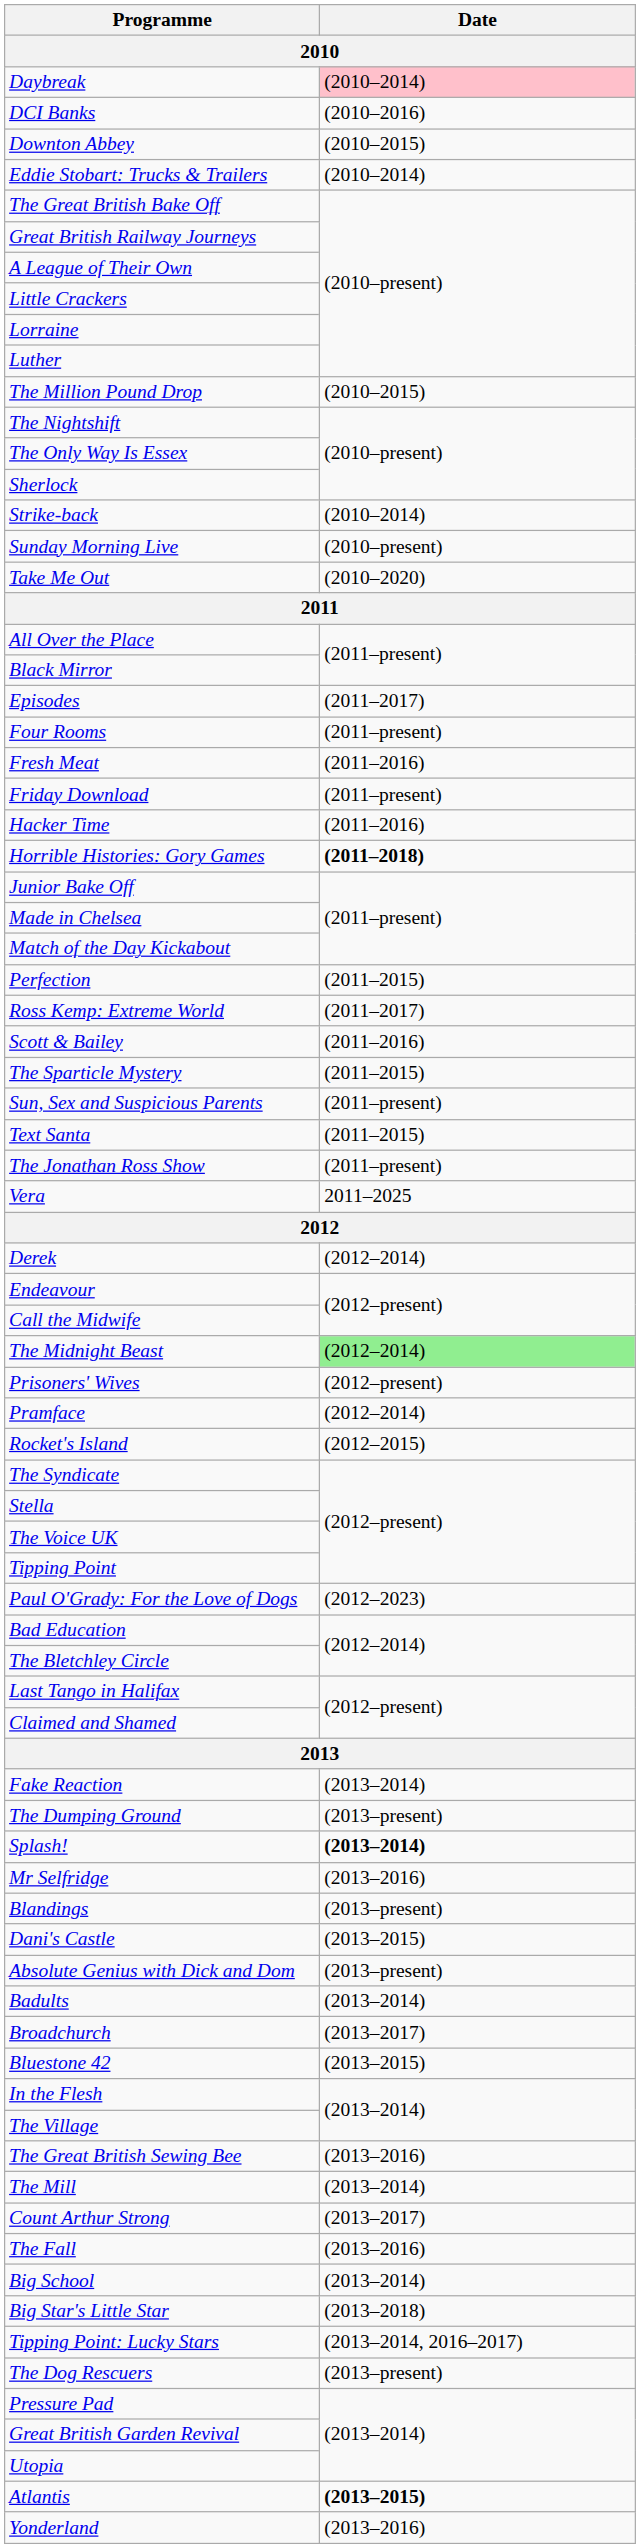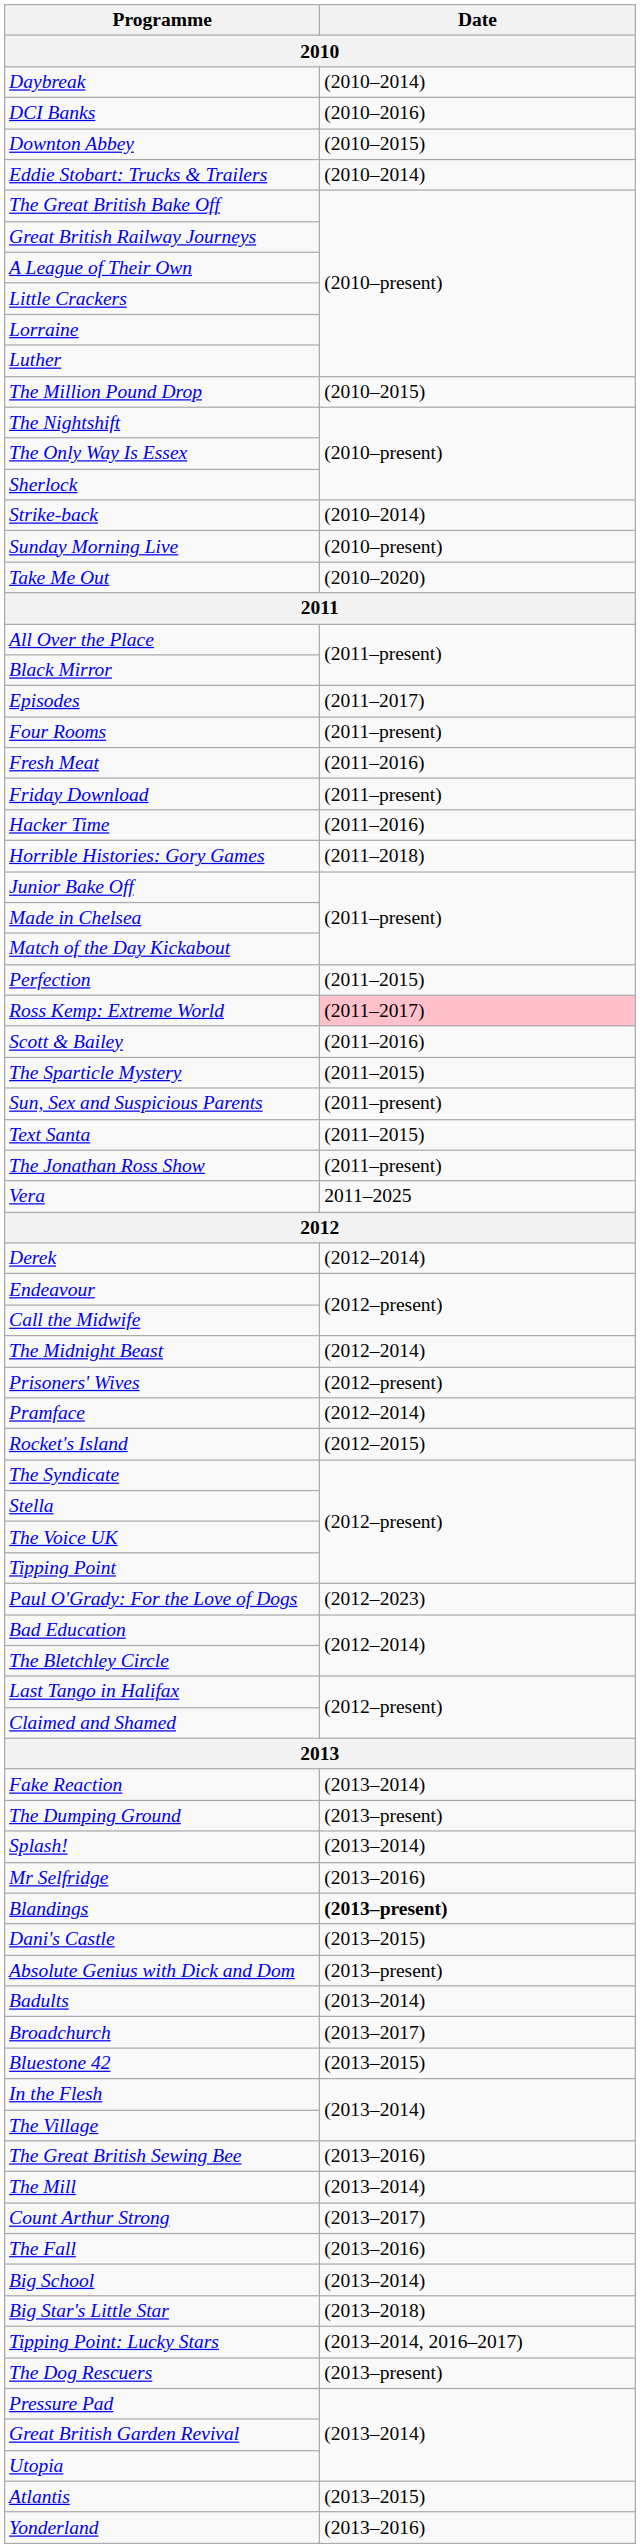Daybreak | Date: pink background -> no background
Horrible Histories: Gory Games | Date: bold -> normal
Ross Kemp: Extreme World | Date: no background -> pink background
The Midnight Beast | Date: lightgreen background -> no background
Splash! | Date: bold -> normal
Blandings | Date: normal -> bold
Atlantis | Date: bold -> normal
